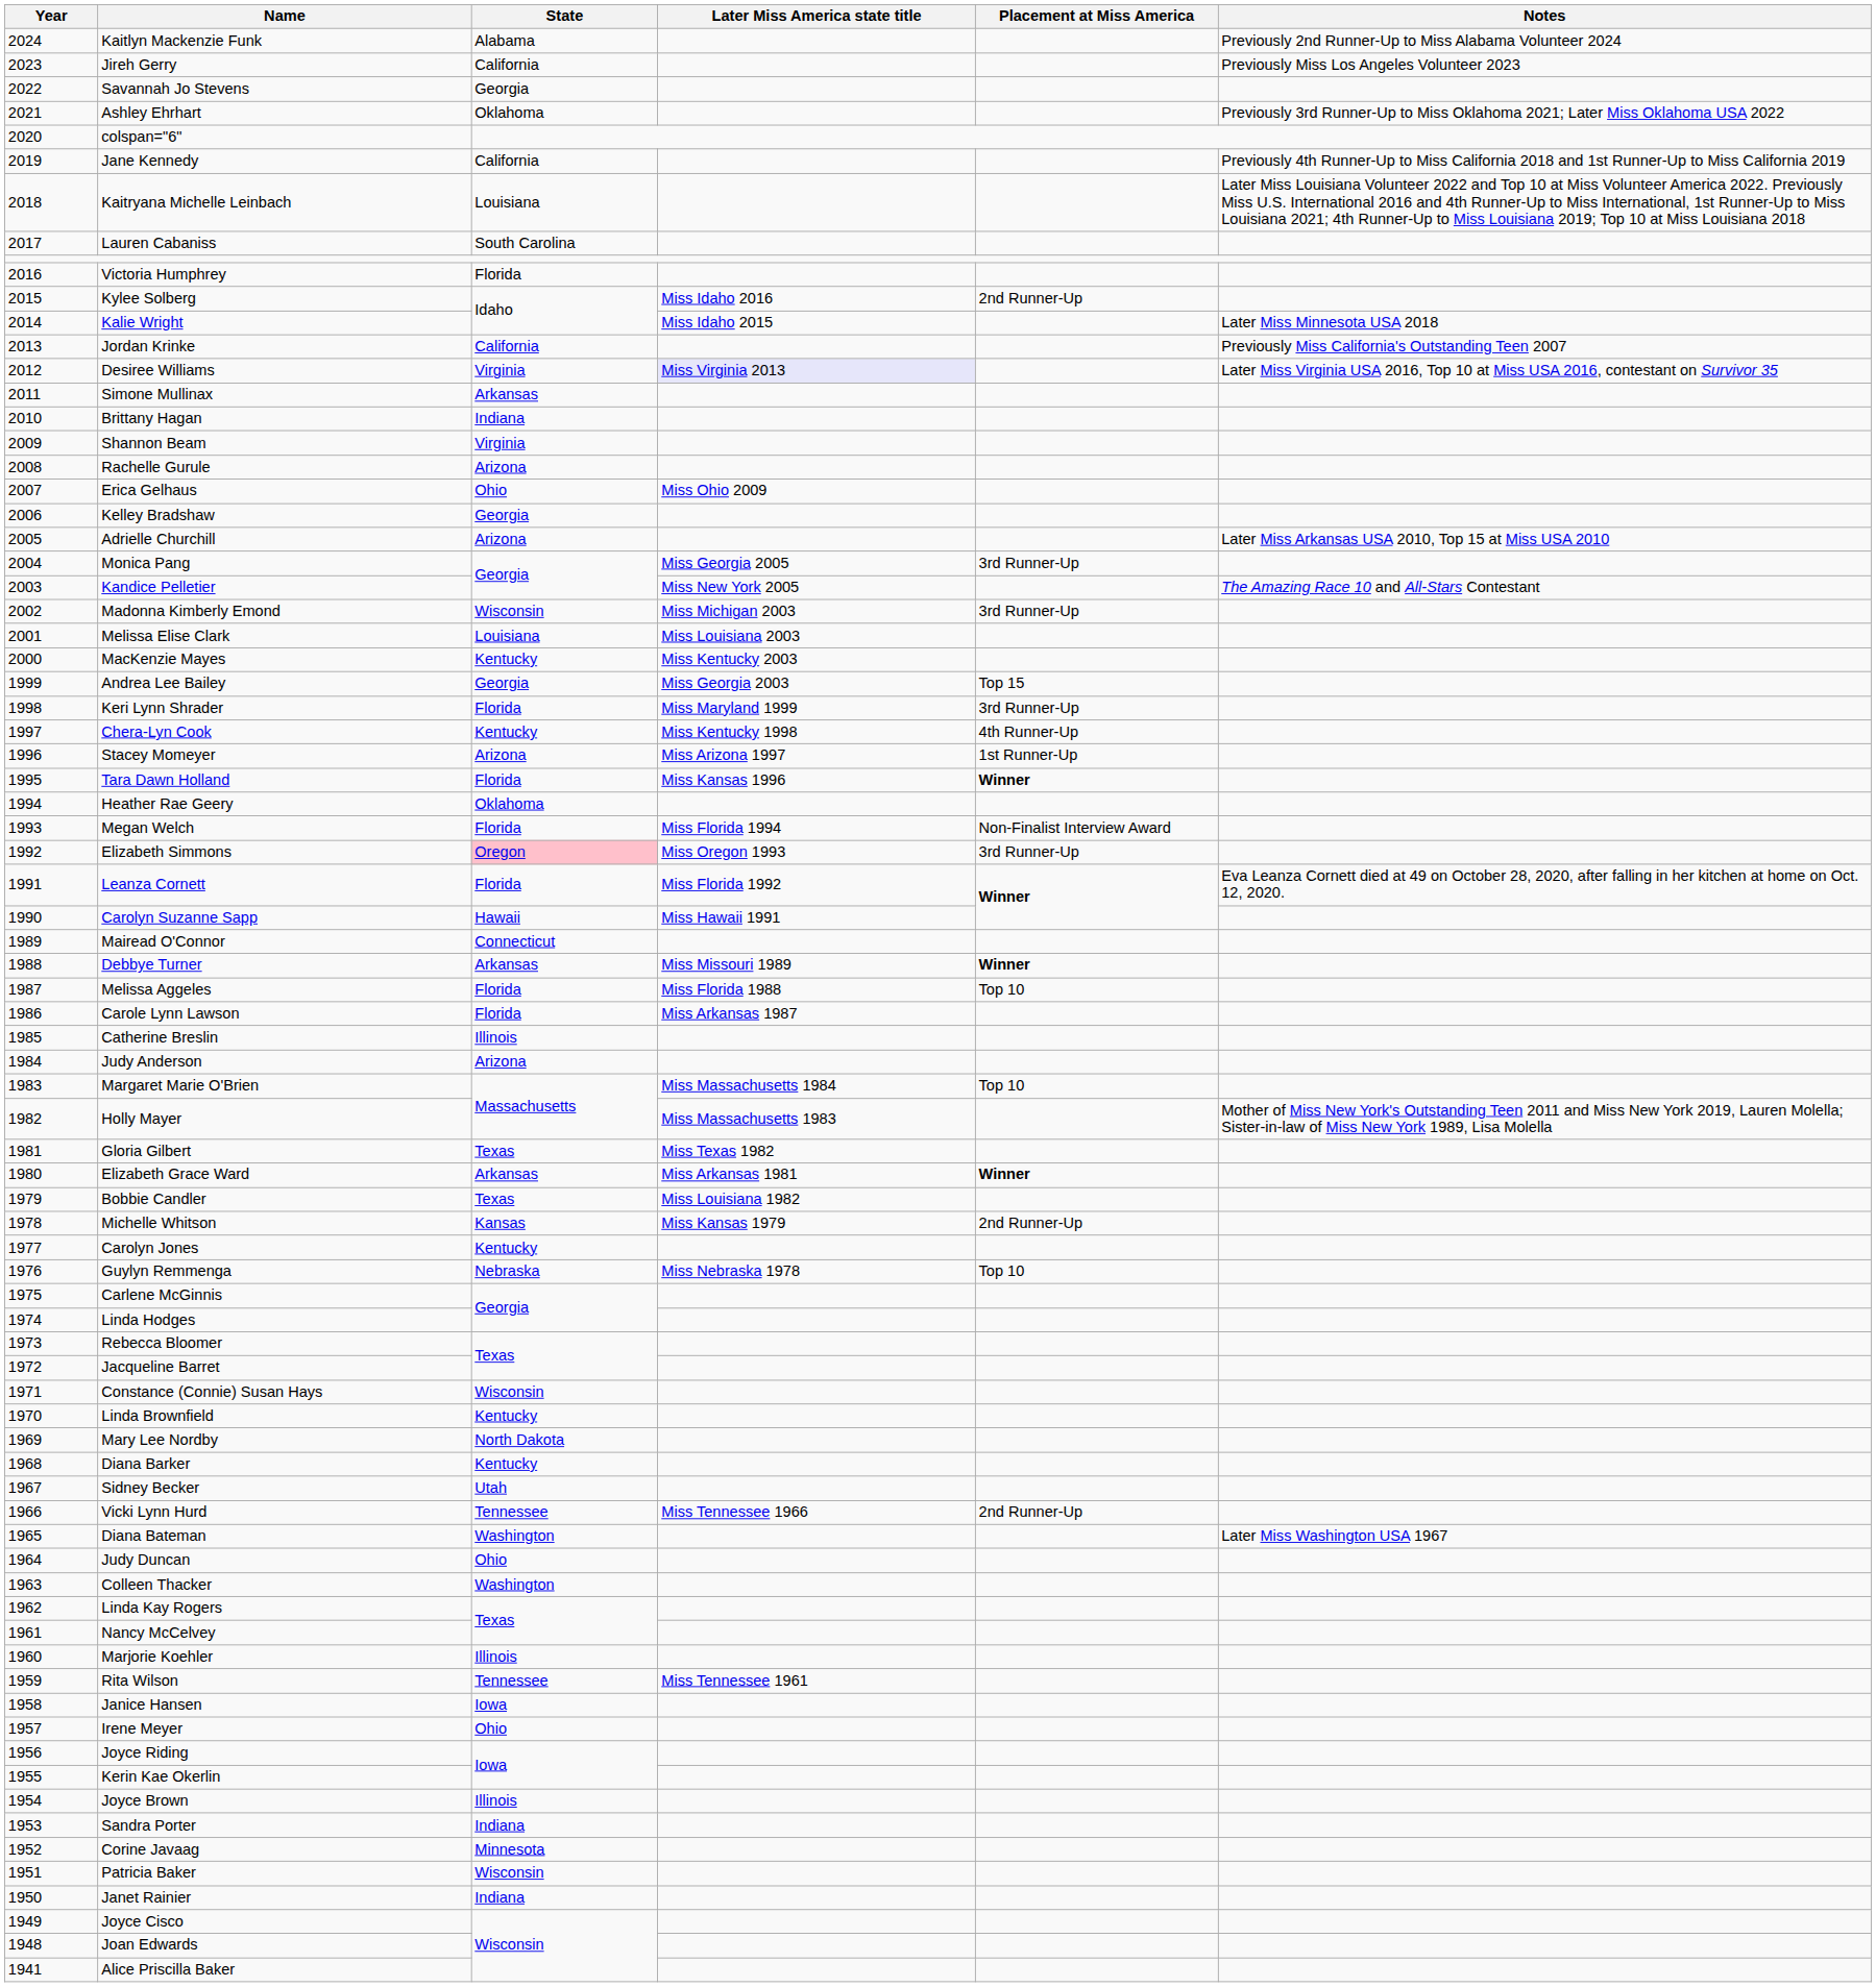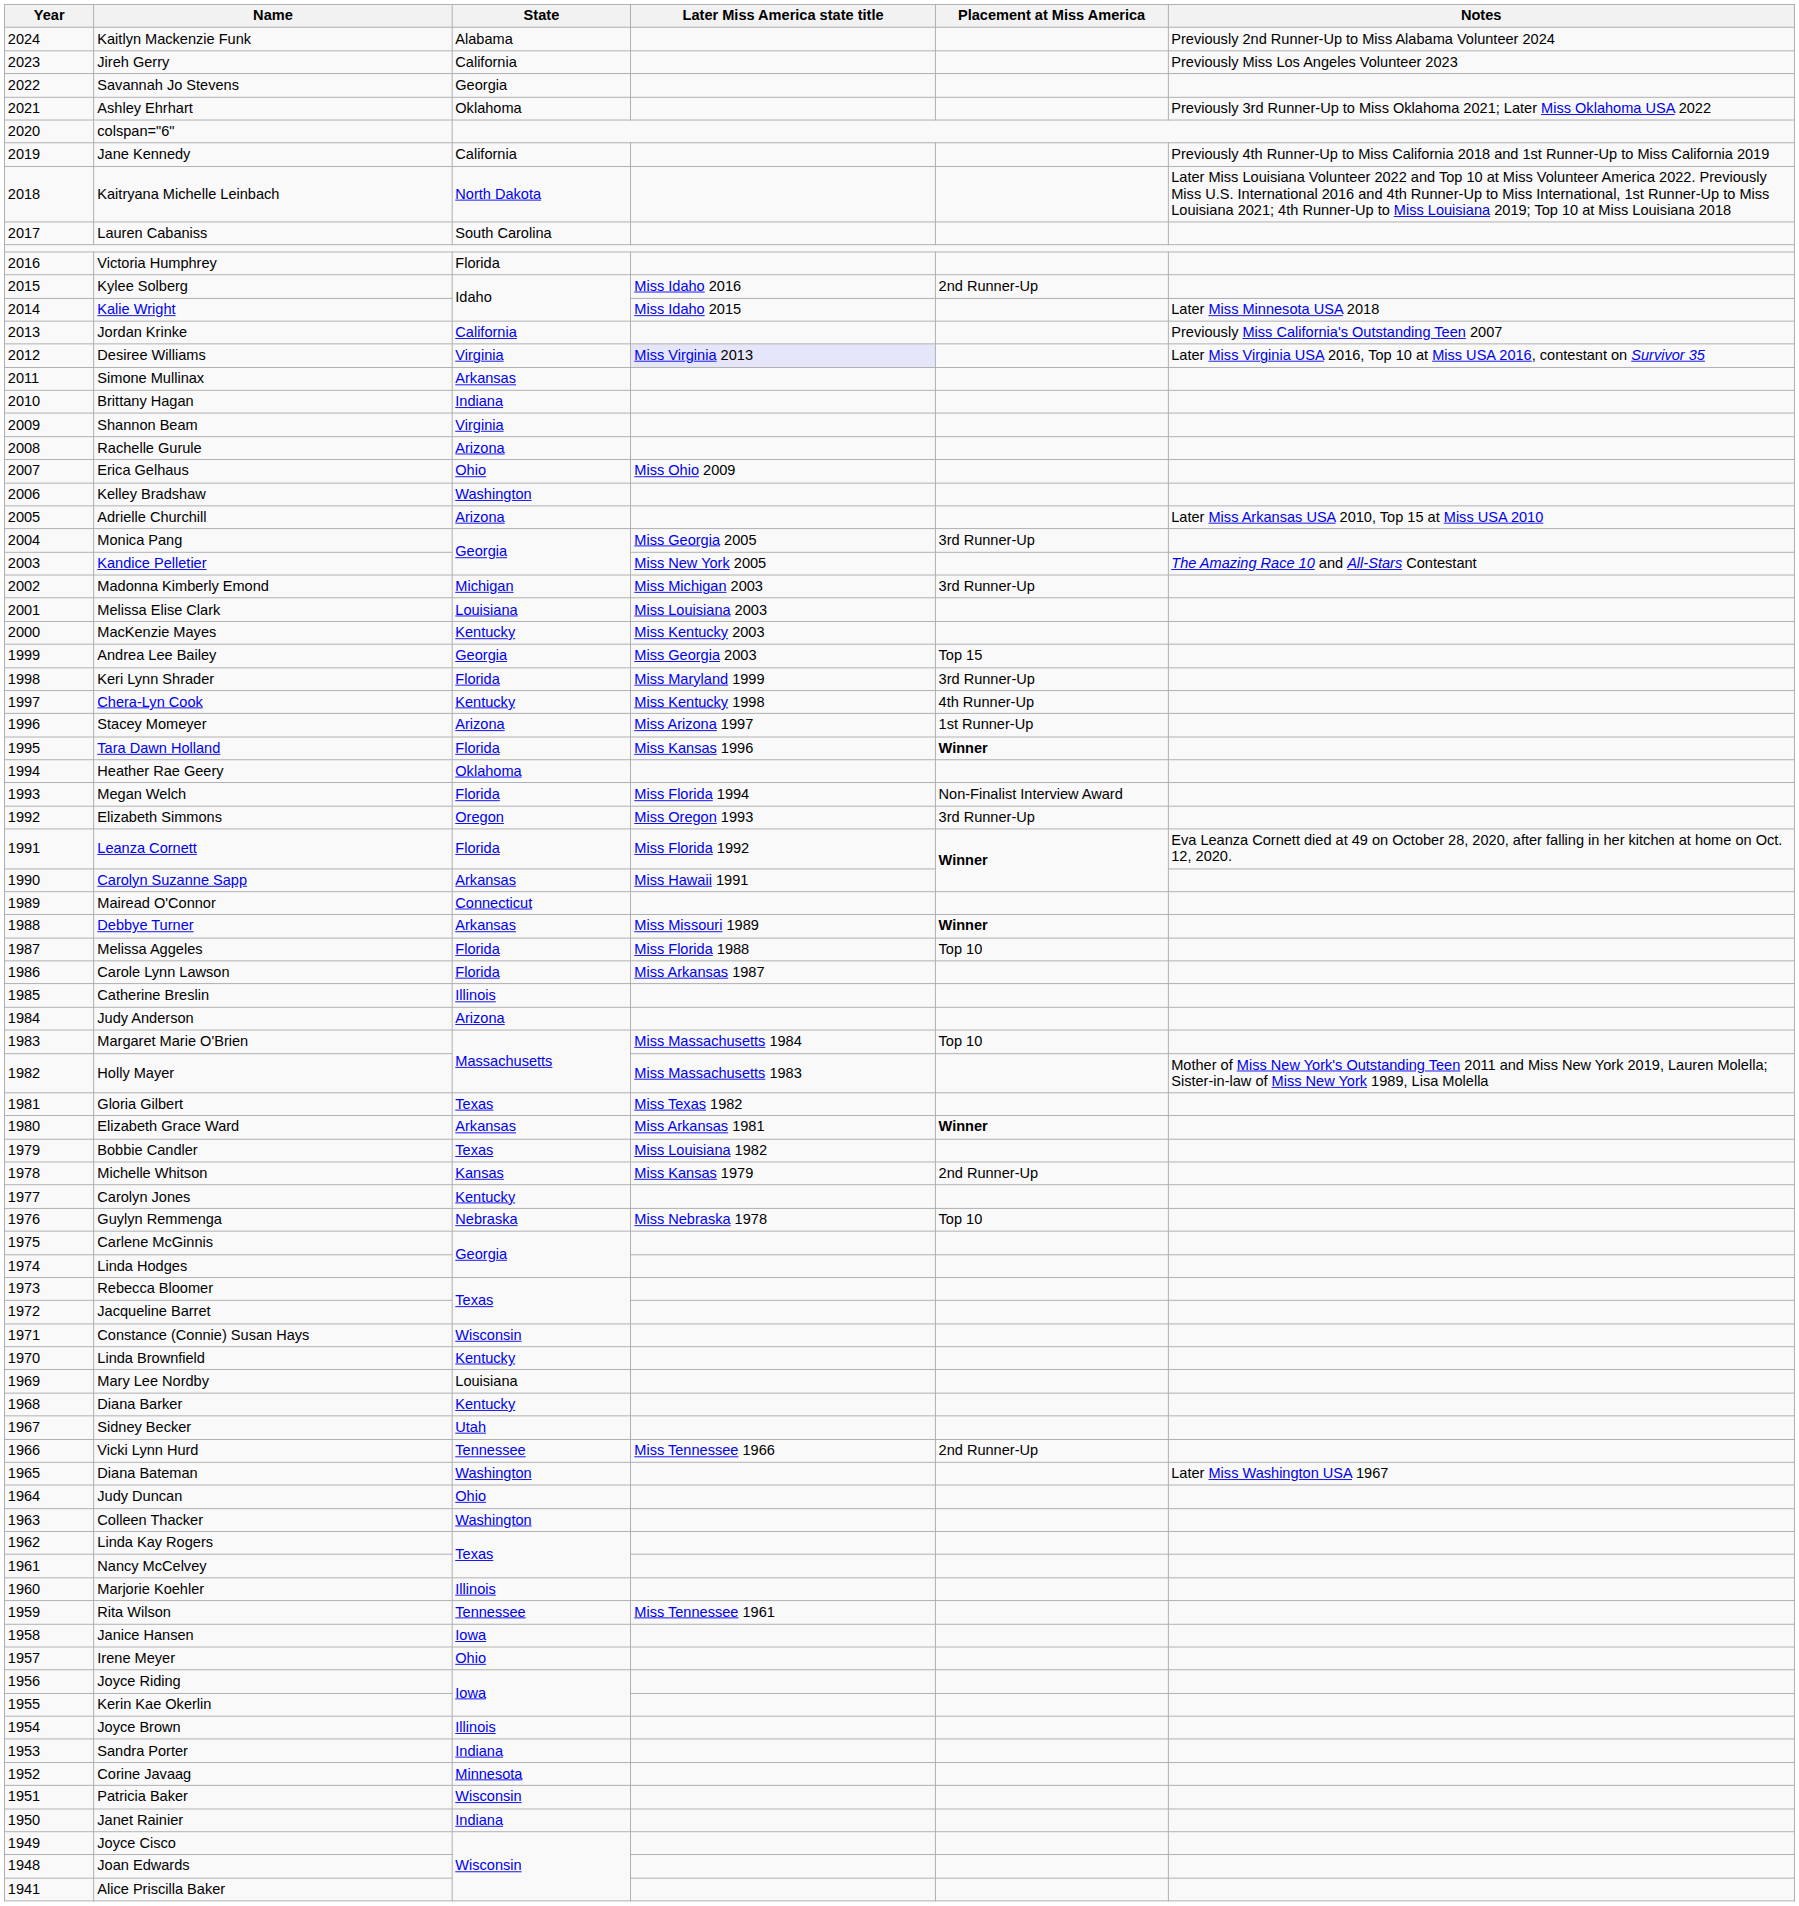Kaitryana Michelle Leinbach | State: Louisiana -> North Dakota
Kelley Bradshaw | State: Georgia -> Washington
Madonna Kimberly Emond | State: Wisconsin -> Michigan
Elizabeth Simmons | State: pink background -> no background
Carolyn Suzanne Sapp | State: Hawaii -> Arkansas
Mary Lee Nordby | State: North Dakota -> Louisiana
